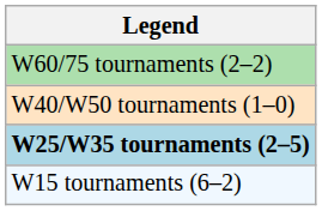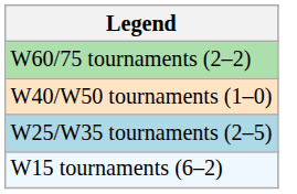row 4 | column 1: bold -> normal
